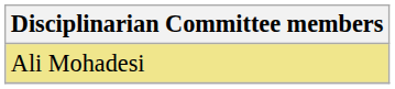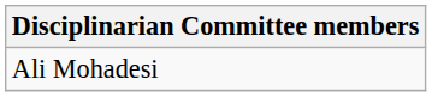row 2 | column 1: khaki background -> no background
